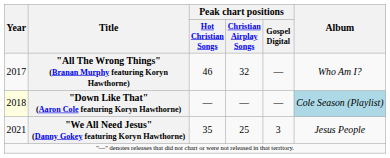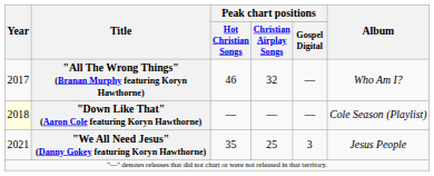"Down Like That" (Aaron Cole featuring Koryn Hawthorne) | Album: lightblue background -> no background
